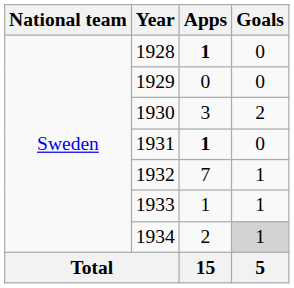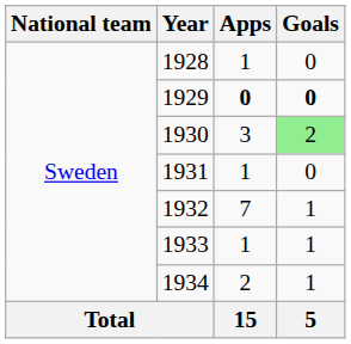1928 | Apps: bold -> normal
1929 | Apps: normal -> bold
1929 | Goals: normal -> bold
1930 | Goals: no background -> lightgreen background
1931 | Apps: bold -> normal
1934 | Goals: lightgrey background -> no background
